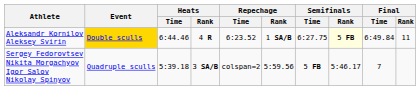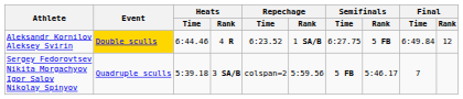Aleksandr Kornilov Aleksey Svirin | Semifinals / Rank: lightyellow background -> no background
Aleksandr Kornilov Aleksey Svirin | Final / Rank: 11 -> 12
